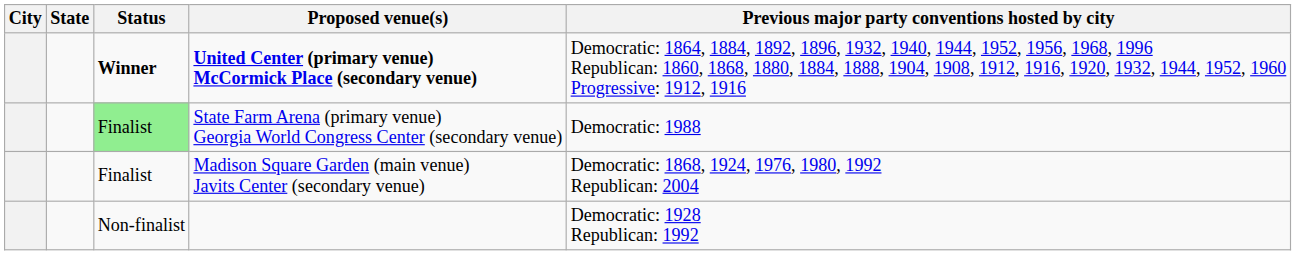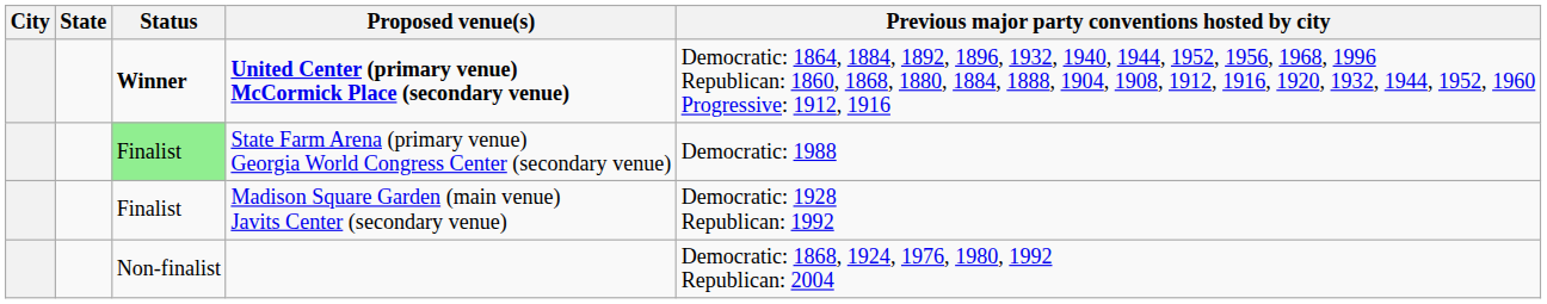row 4 | Previous major party conventions hosted by city: Democratic: 1868, 1924, 1976, 1980, 1992 Republican: 2004 -> Democratic: 1928 Republican: 1992
row 5 | Previous major party conventions hosted by city: Democratic: 1928 Republican: 1992 -> Democratic: 1868, 1924, 1976, 1980, 1992 Republican: 2004
